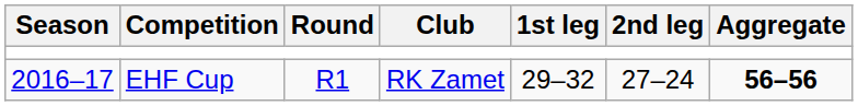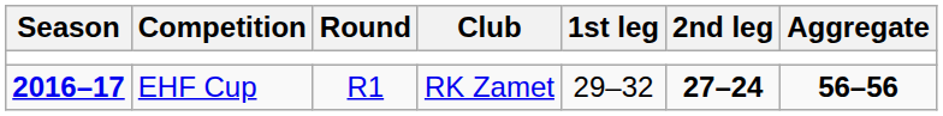EHF Cup | Season: normal -> bold
EHF Cup | 2nd leg: normal -> bold
